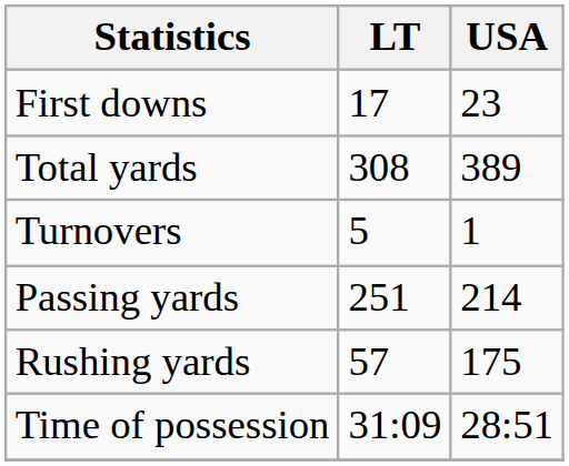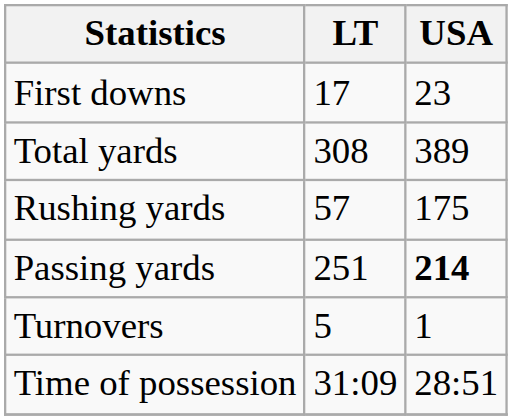rows swapped: Rushing yards <-> Turnovers
Passing yards | USA: normal -> bold
